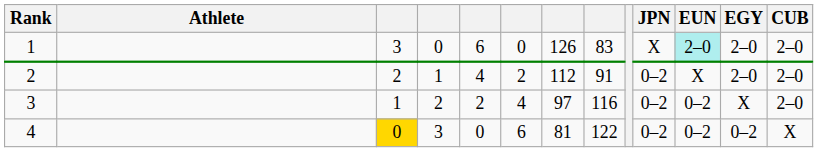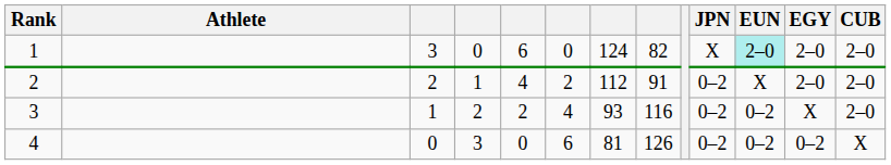row 2 | column 7: 126 -> 124
row 2 | column 8: 83 -> 82
row 4 | column 7: 97 -> 93
row 5 | column 3: gold background -> no background
row 5 | column 8: 122 -> 126
